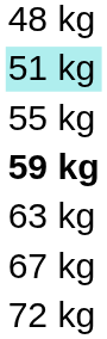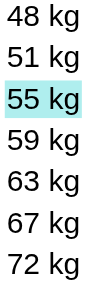51 kg | column 1: paleturquoise background -> no background
55 kg | column 1: no background -> paleturquoise background
59 kg | column 1: bold -> normal
